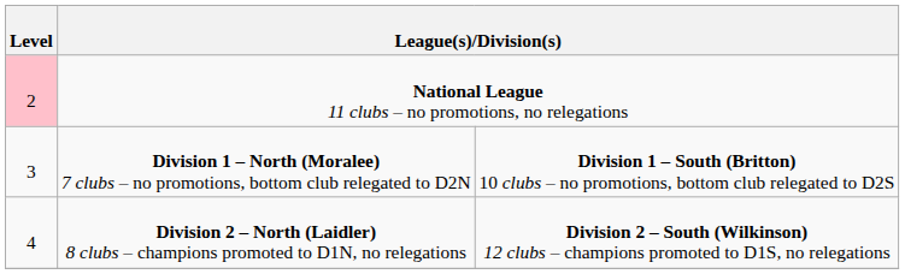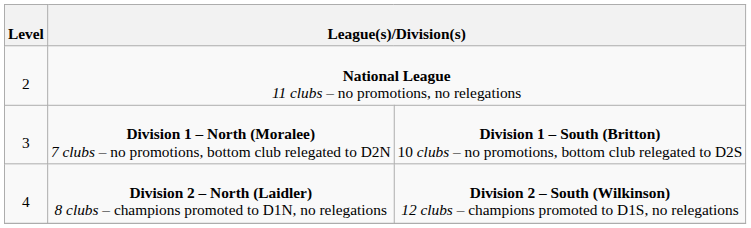National League 11 clubs – no promotions, no relegations | Level: pink background -> no background
